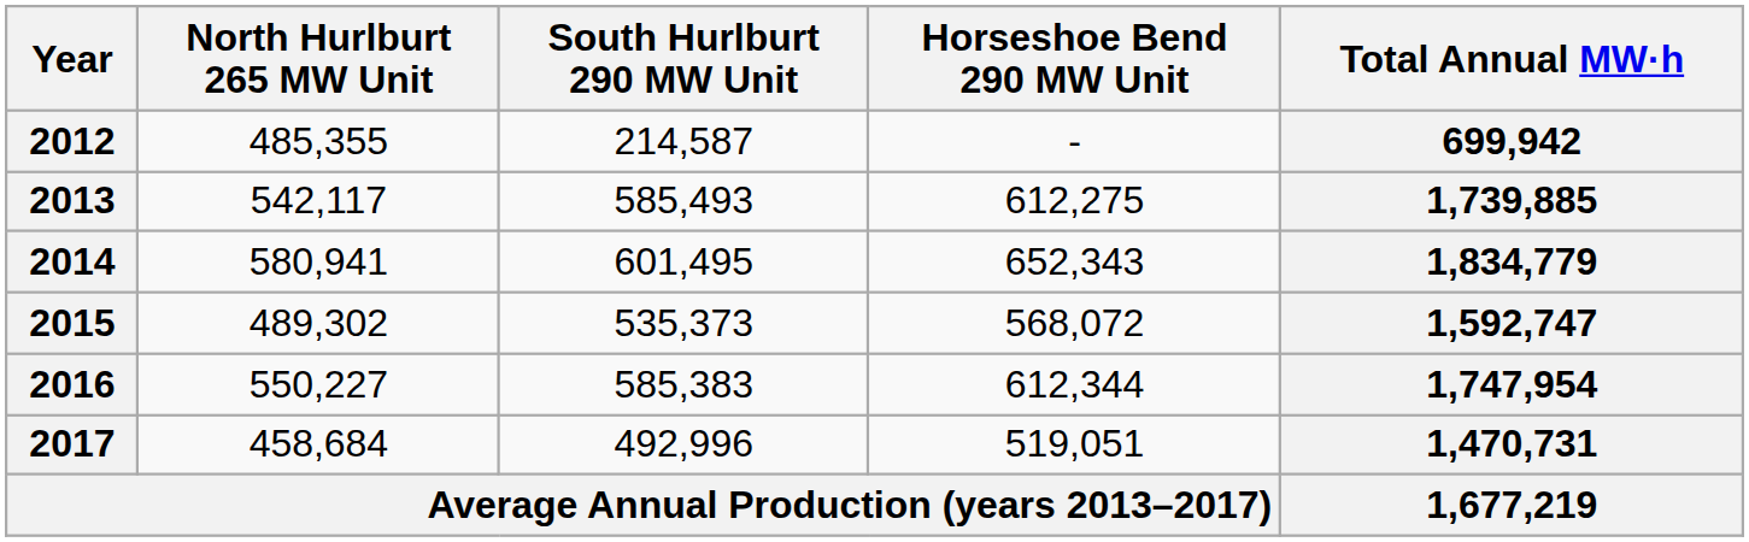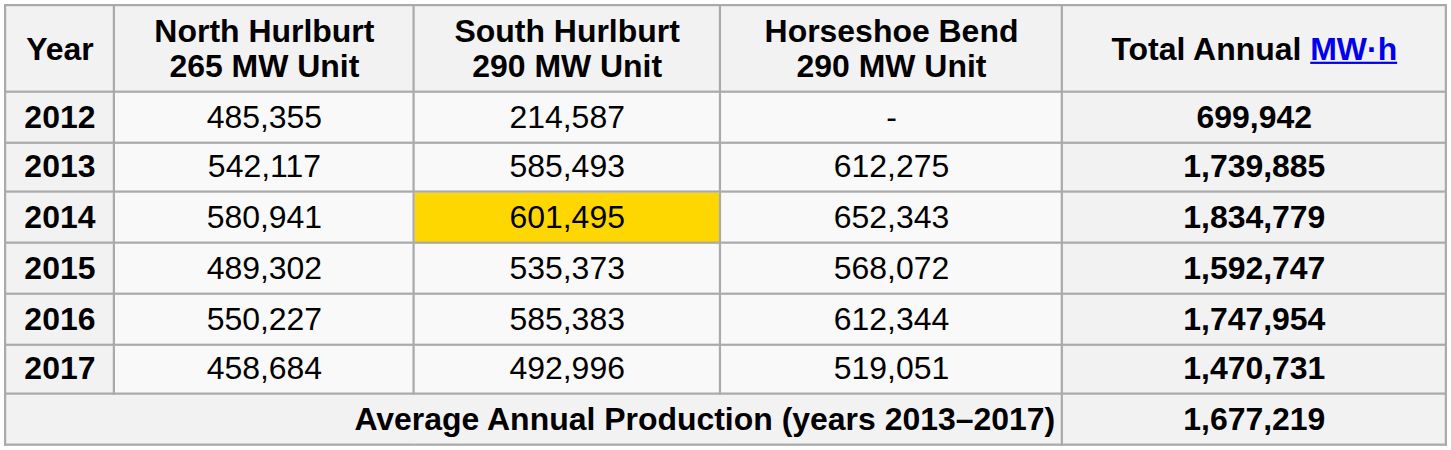2014 | South Hurlburt 290 MW Unit: no background -> gold background
